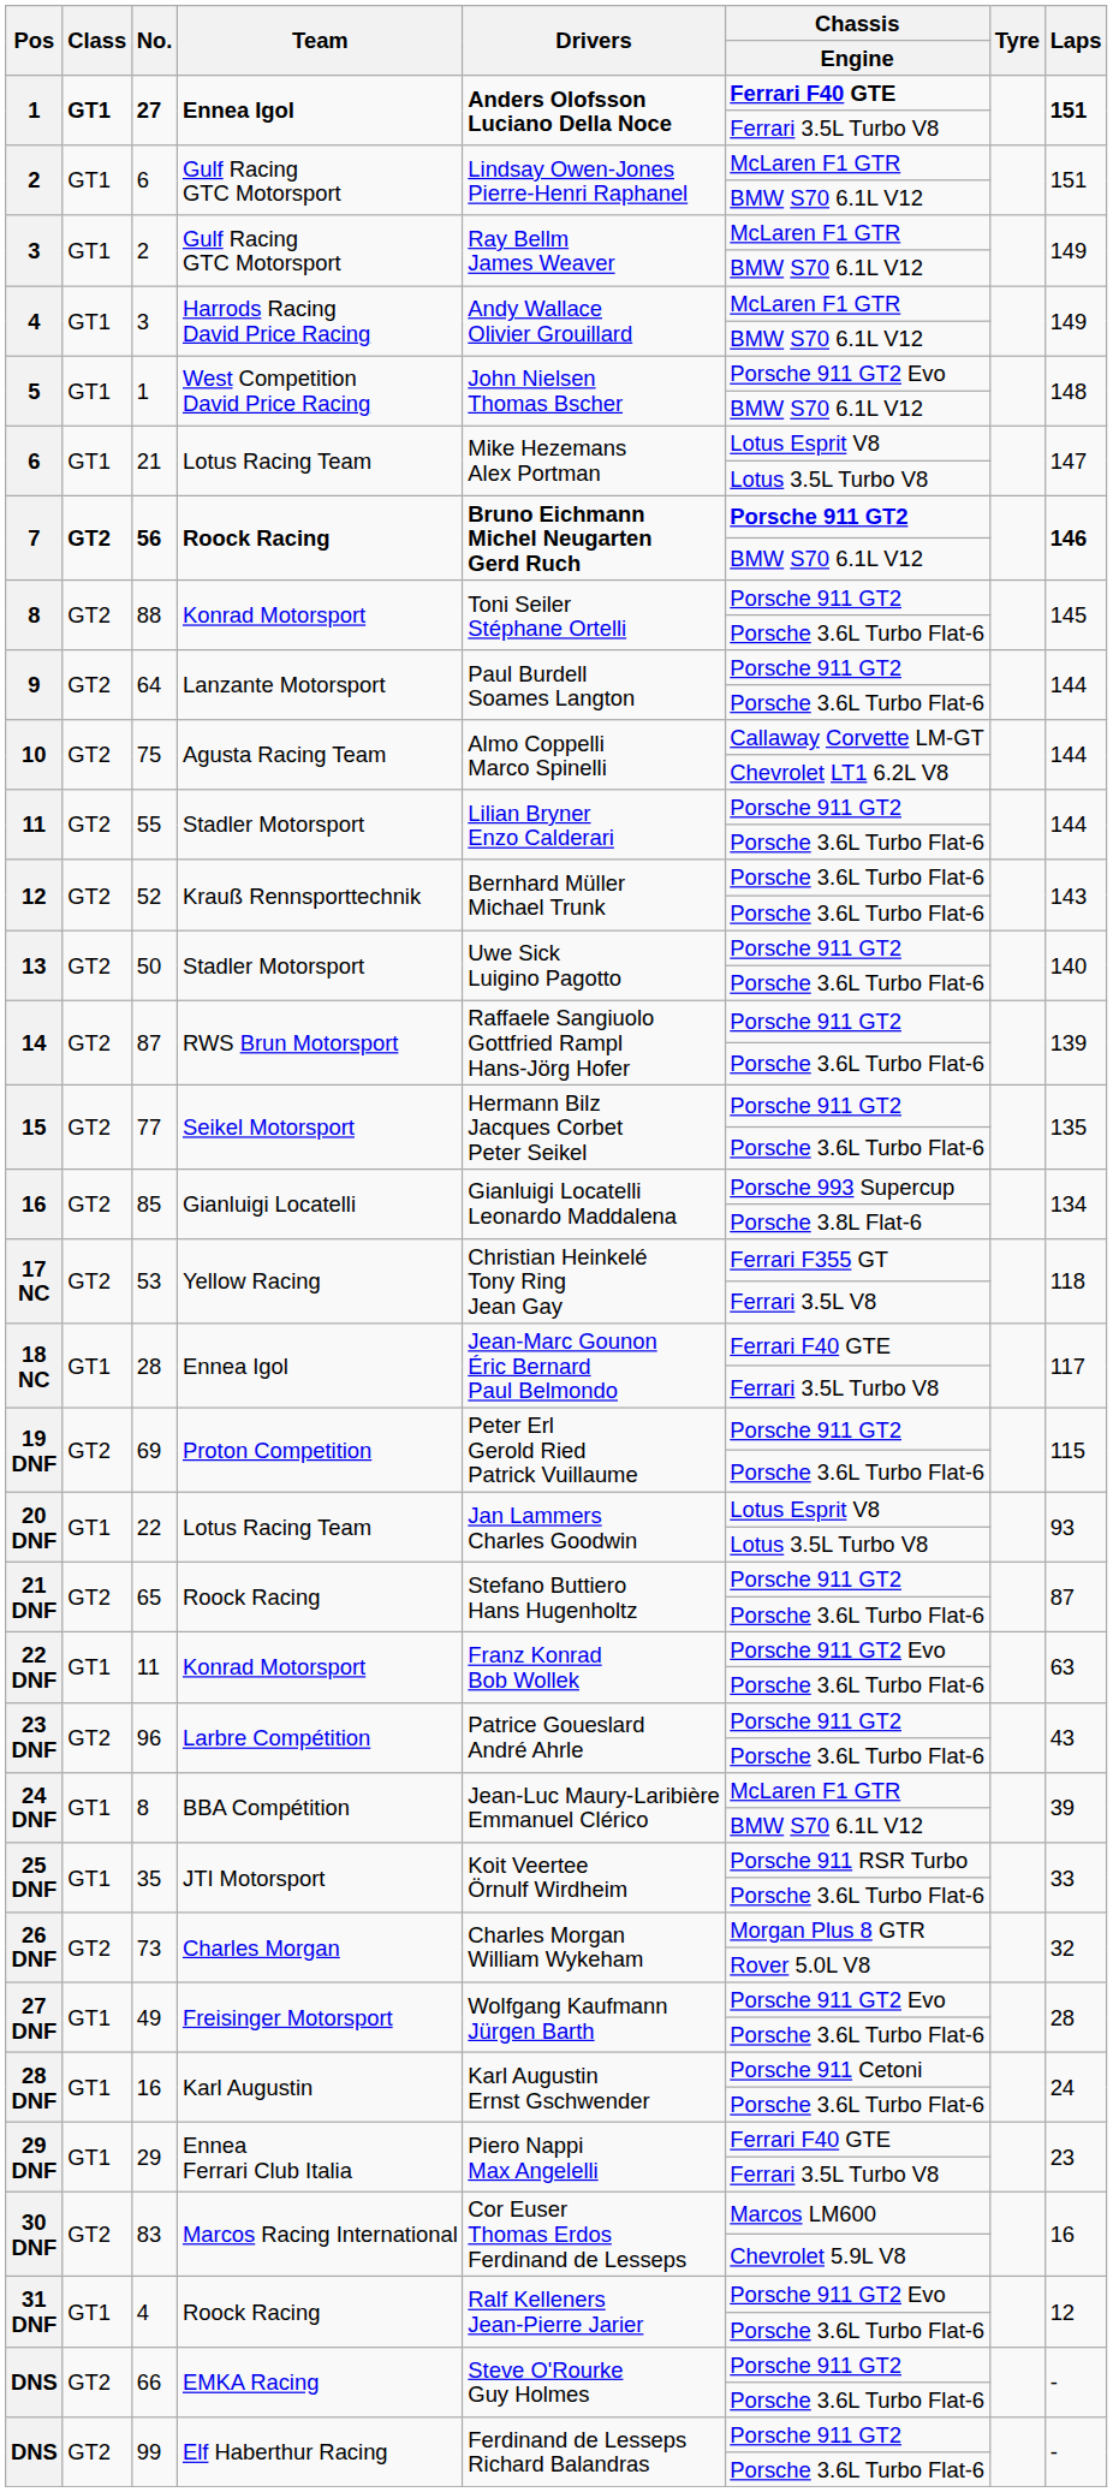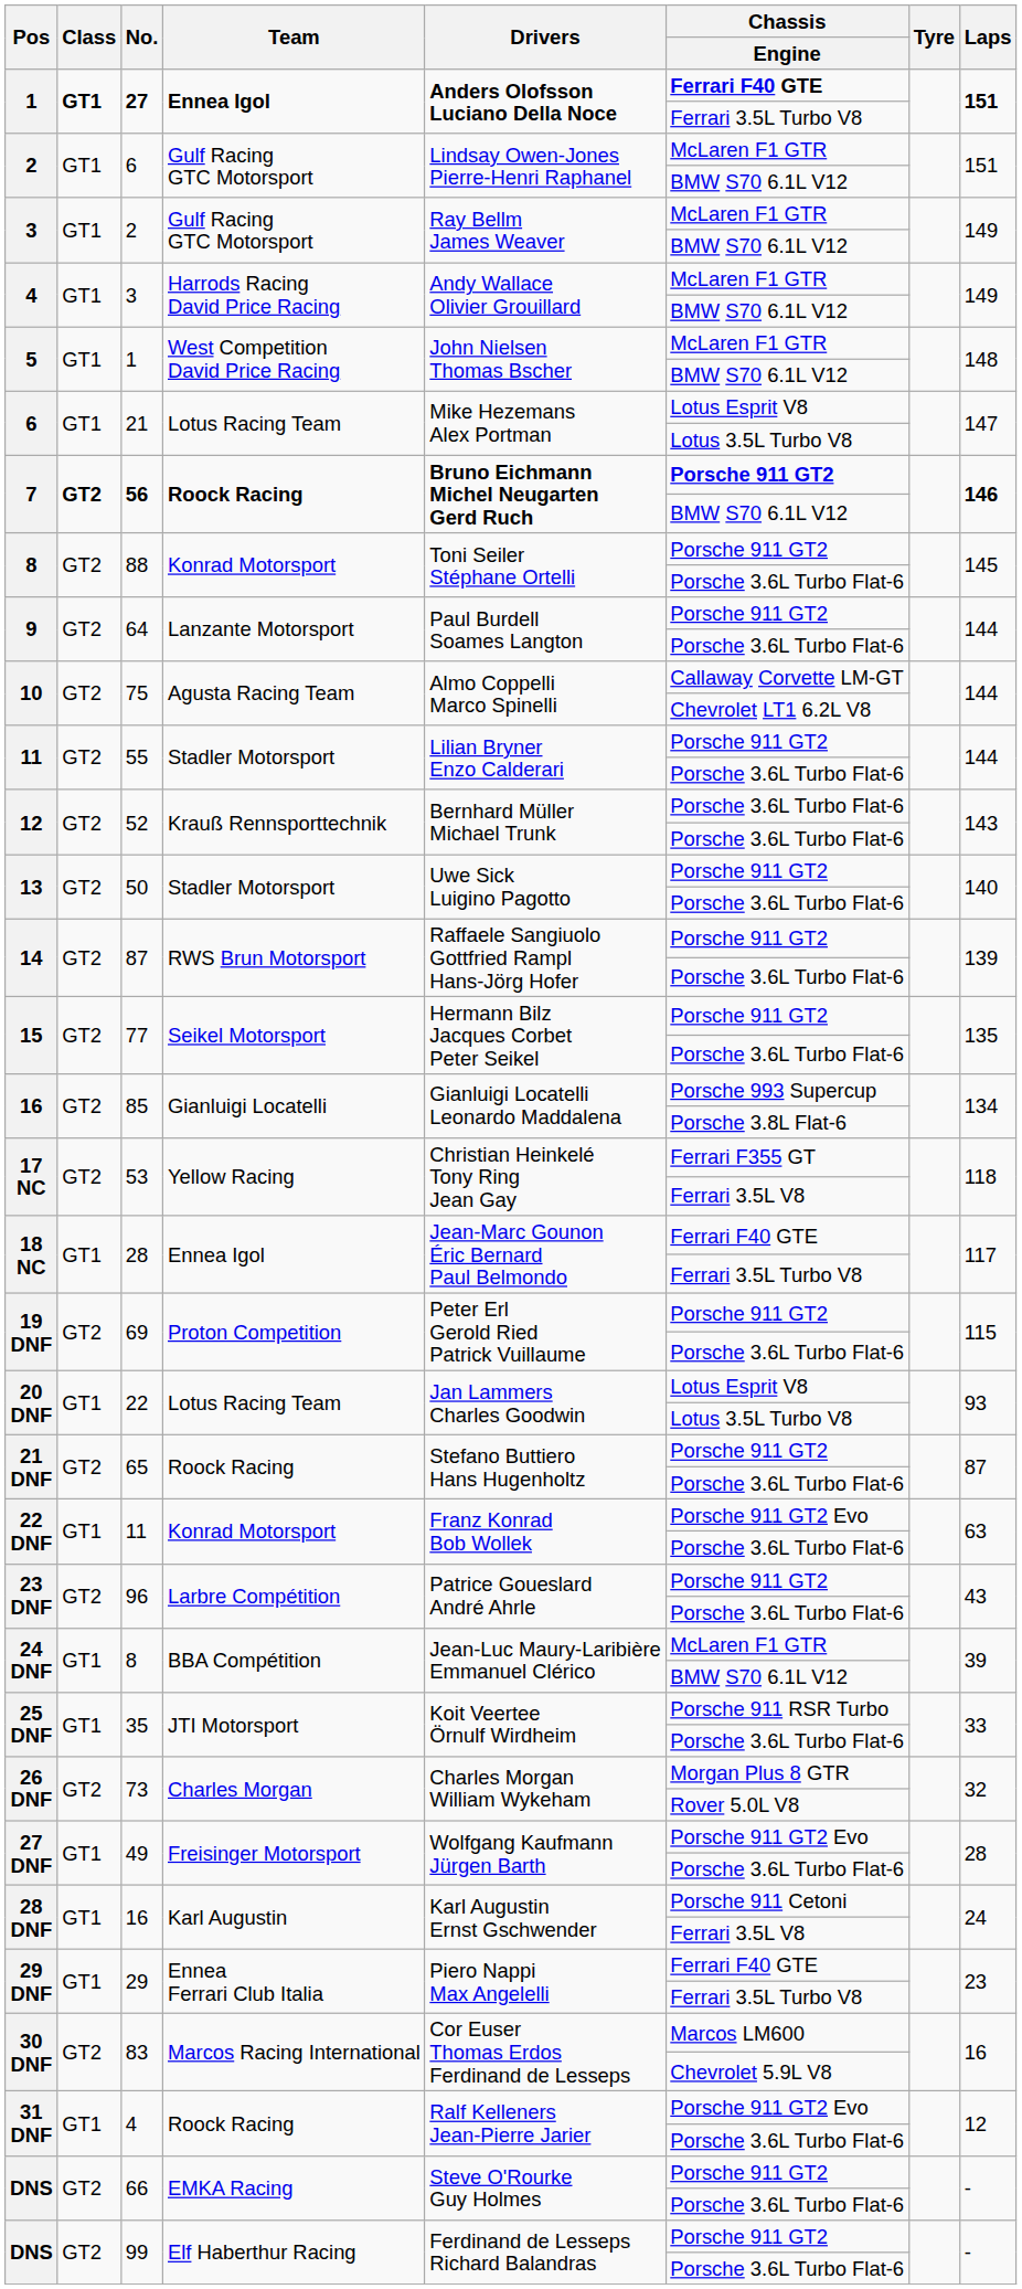row 11 | Chassis / Engine: Porsche 911 GT2 Evo -> McLaren F1 GTR
row 58 | Chassis / Engine: Porsche 3.6L Turbo Flat-6 -> Ferrari 3.5L V8
